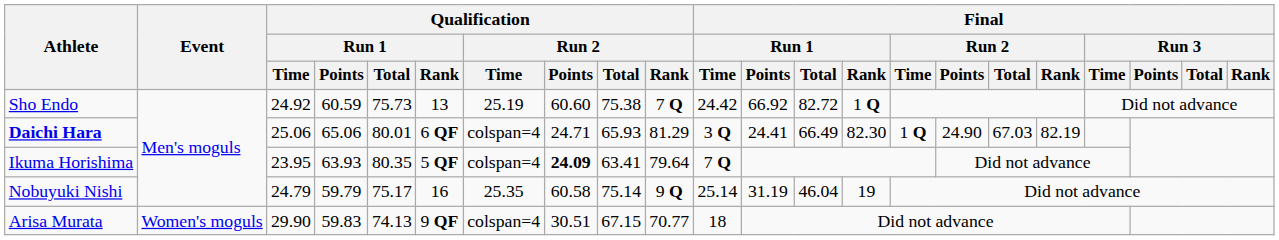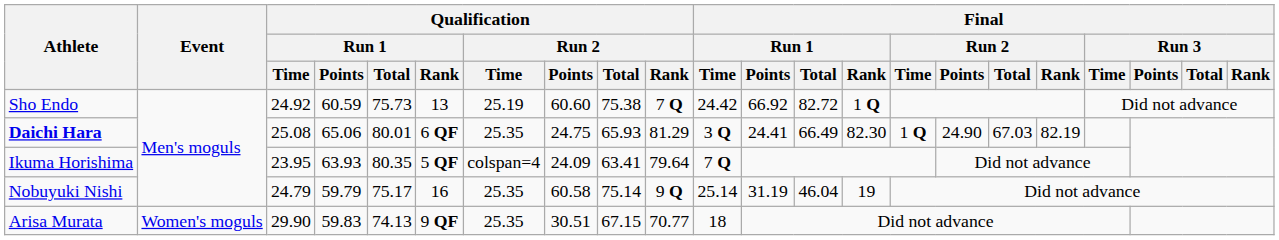Daichi Hara | Qualification / Run 1 / Time: 25.06 -> 25.08
Daichi Hara | Qualification / Run 2 / Time: colspan=4 -> 25.35
Daichi Hara | Qualification / Run 2 / Points: 24.71 -> 24.75
Ikuma Horishima | Qualification / Run 2 / Points: bold -> normal
Arisa Murata | Qualification / Run 2 / Time: colspan=4 -> 25.35
